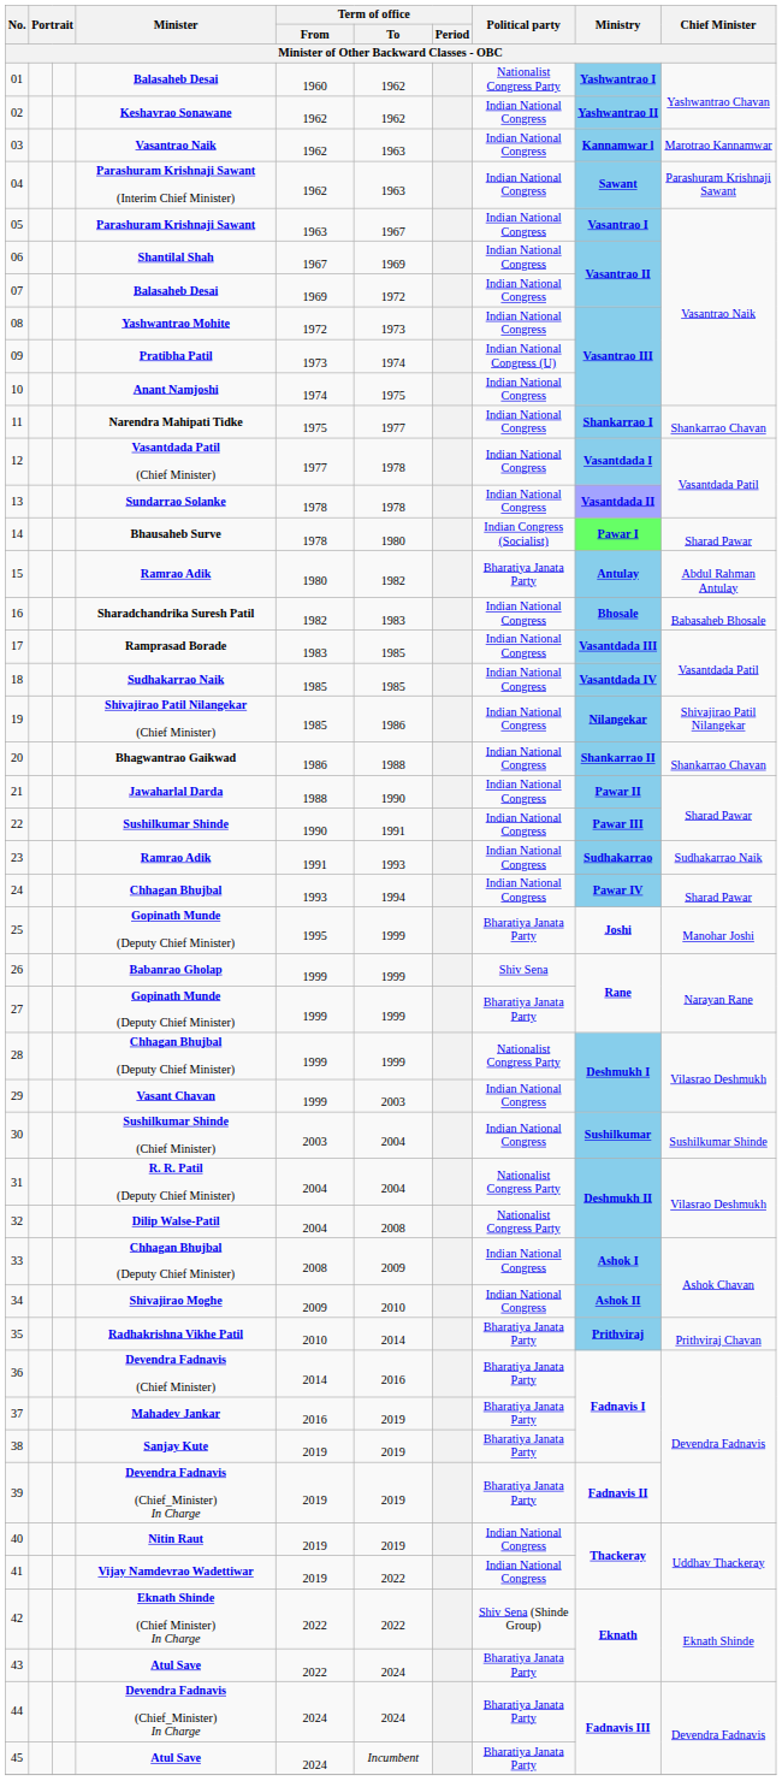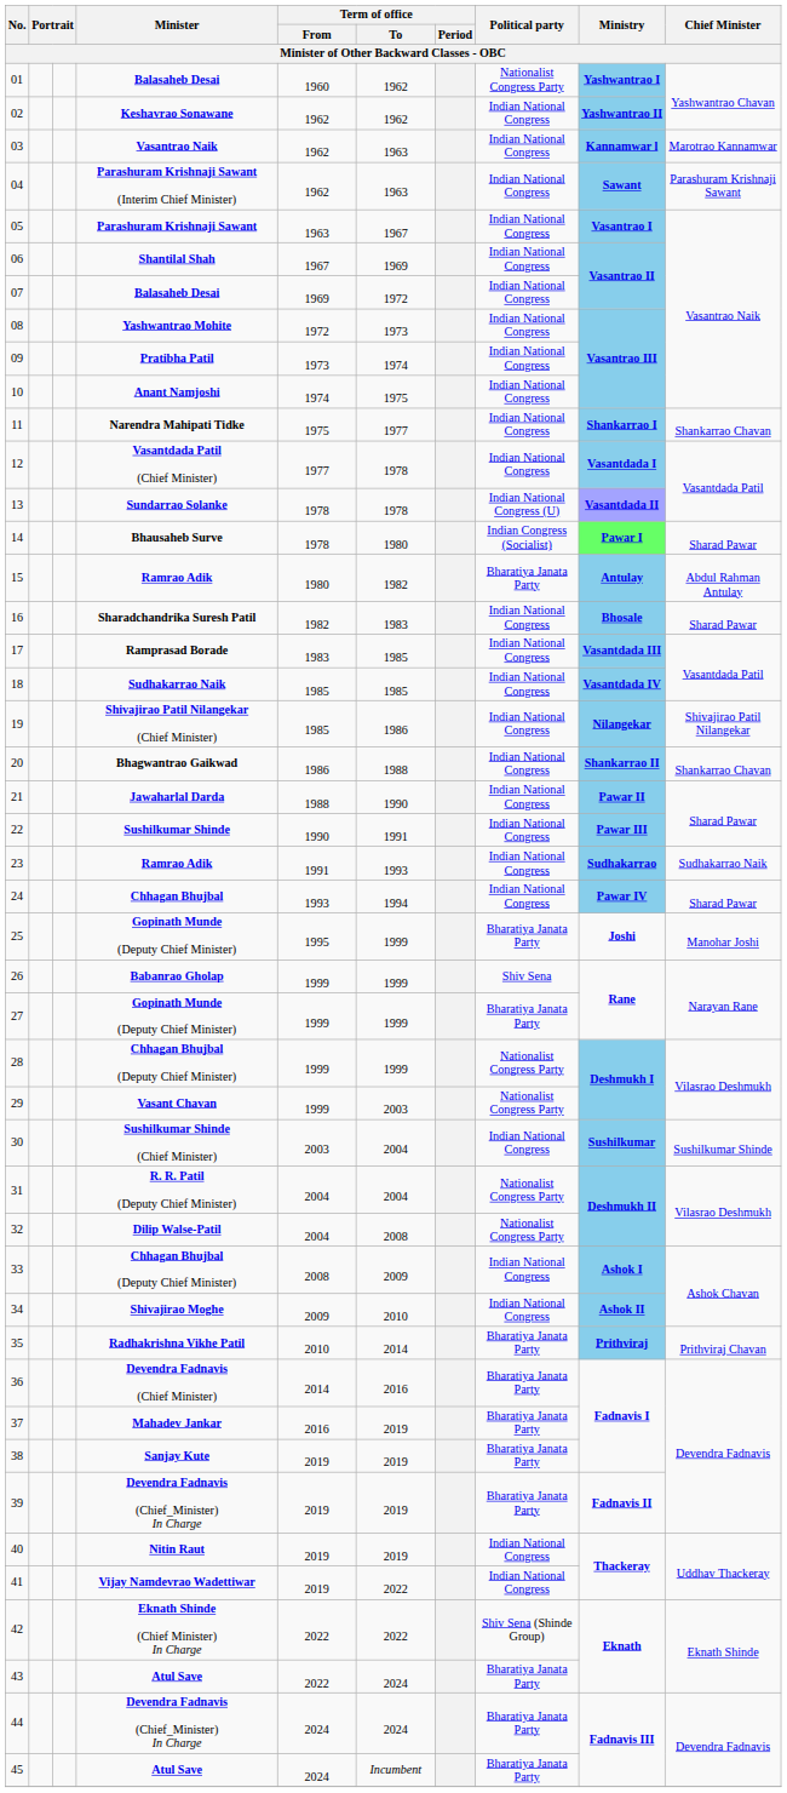09 | Political party: Indian National Congress (U) -> Indian National Congress
13 | Political party: Indian National Congress -> Indian National Congress (U)
16 | Chief Minister: Babasaheb Bhosale -> Sharad Pawar
29 | Political party: Indian National Congress -> Nationalist Congress Party
